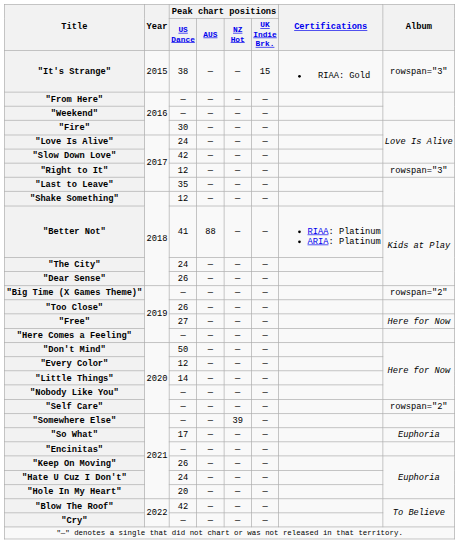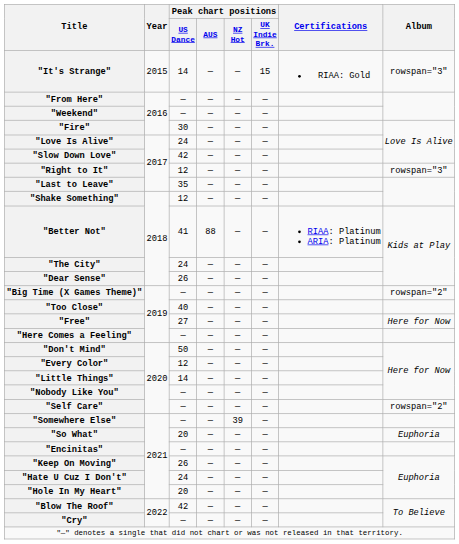"It's Strange" | Peak chart positions / US Dance: 38 -> 14
"Too Close" | Peak chart positions / US Dance: 26 -> 40
"So What" | Peak chart positions / US Dance: 17 -> 20
